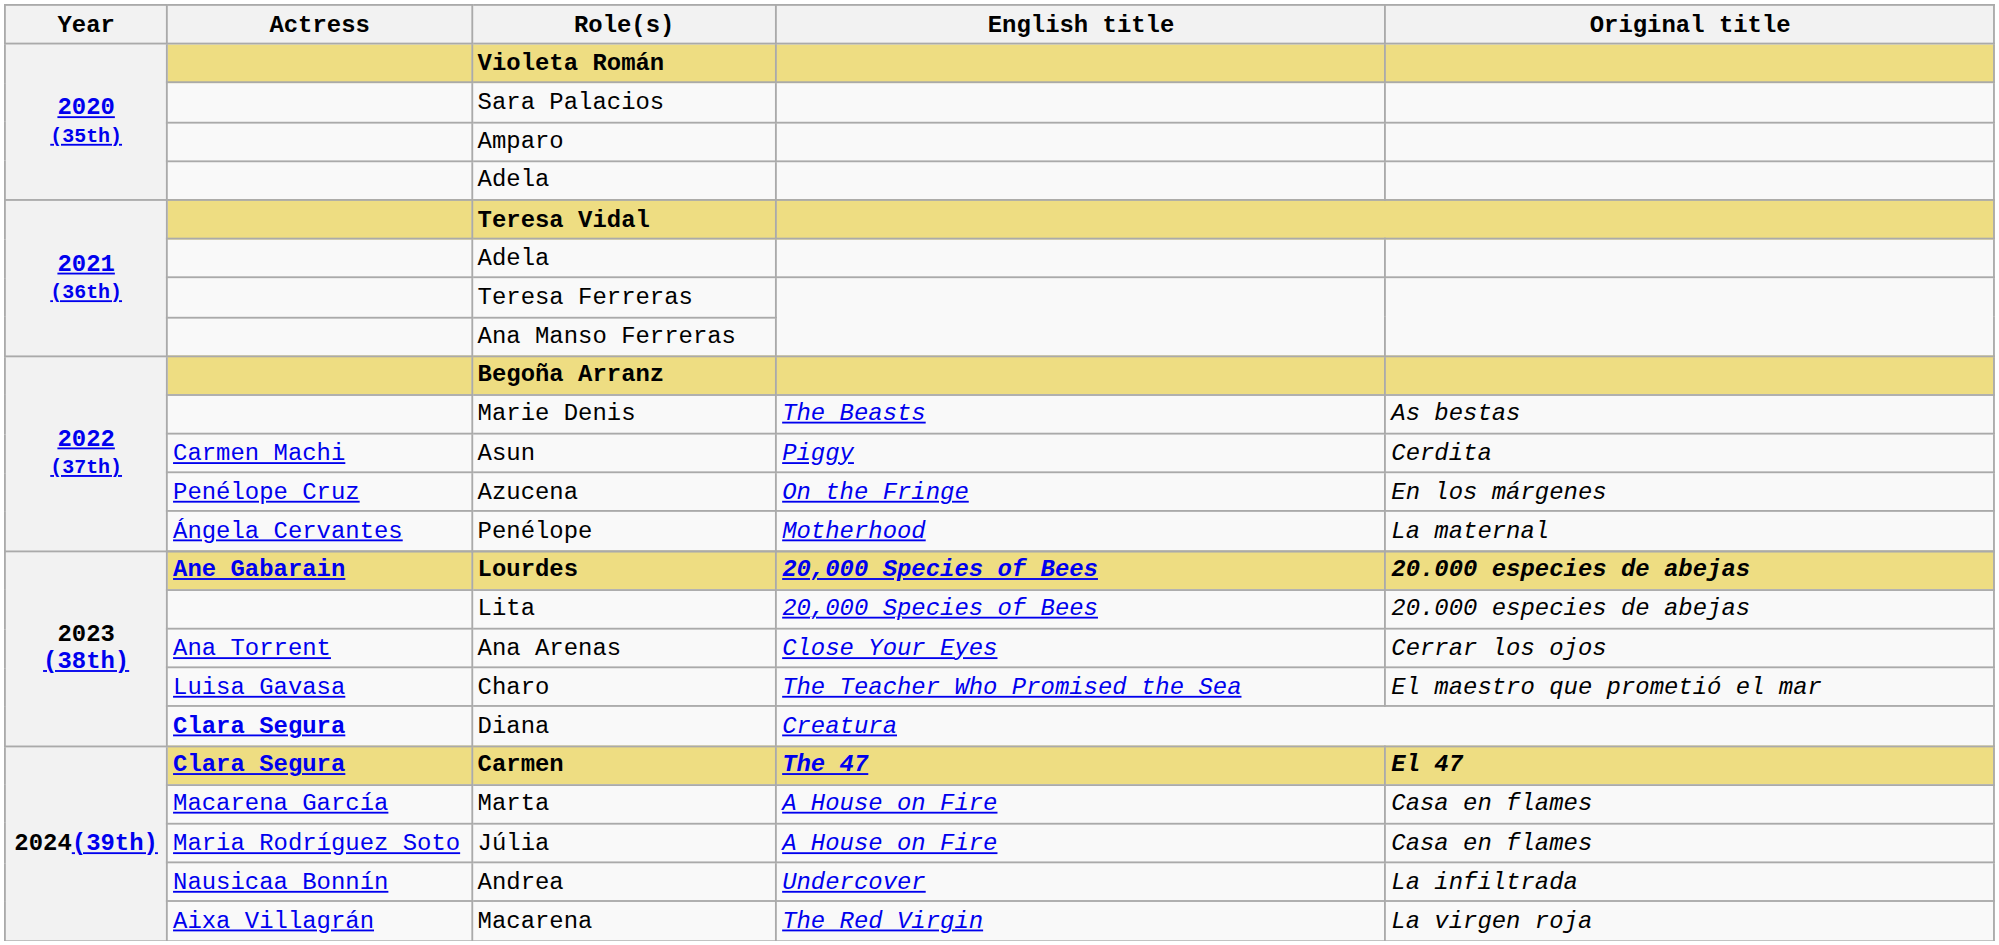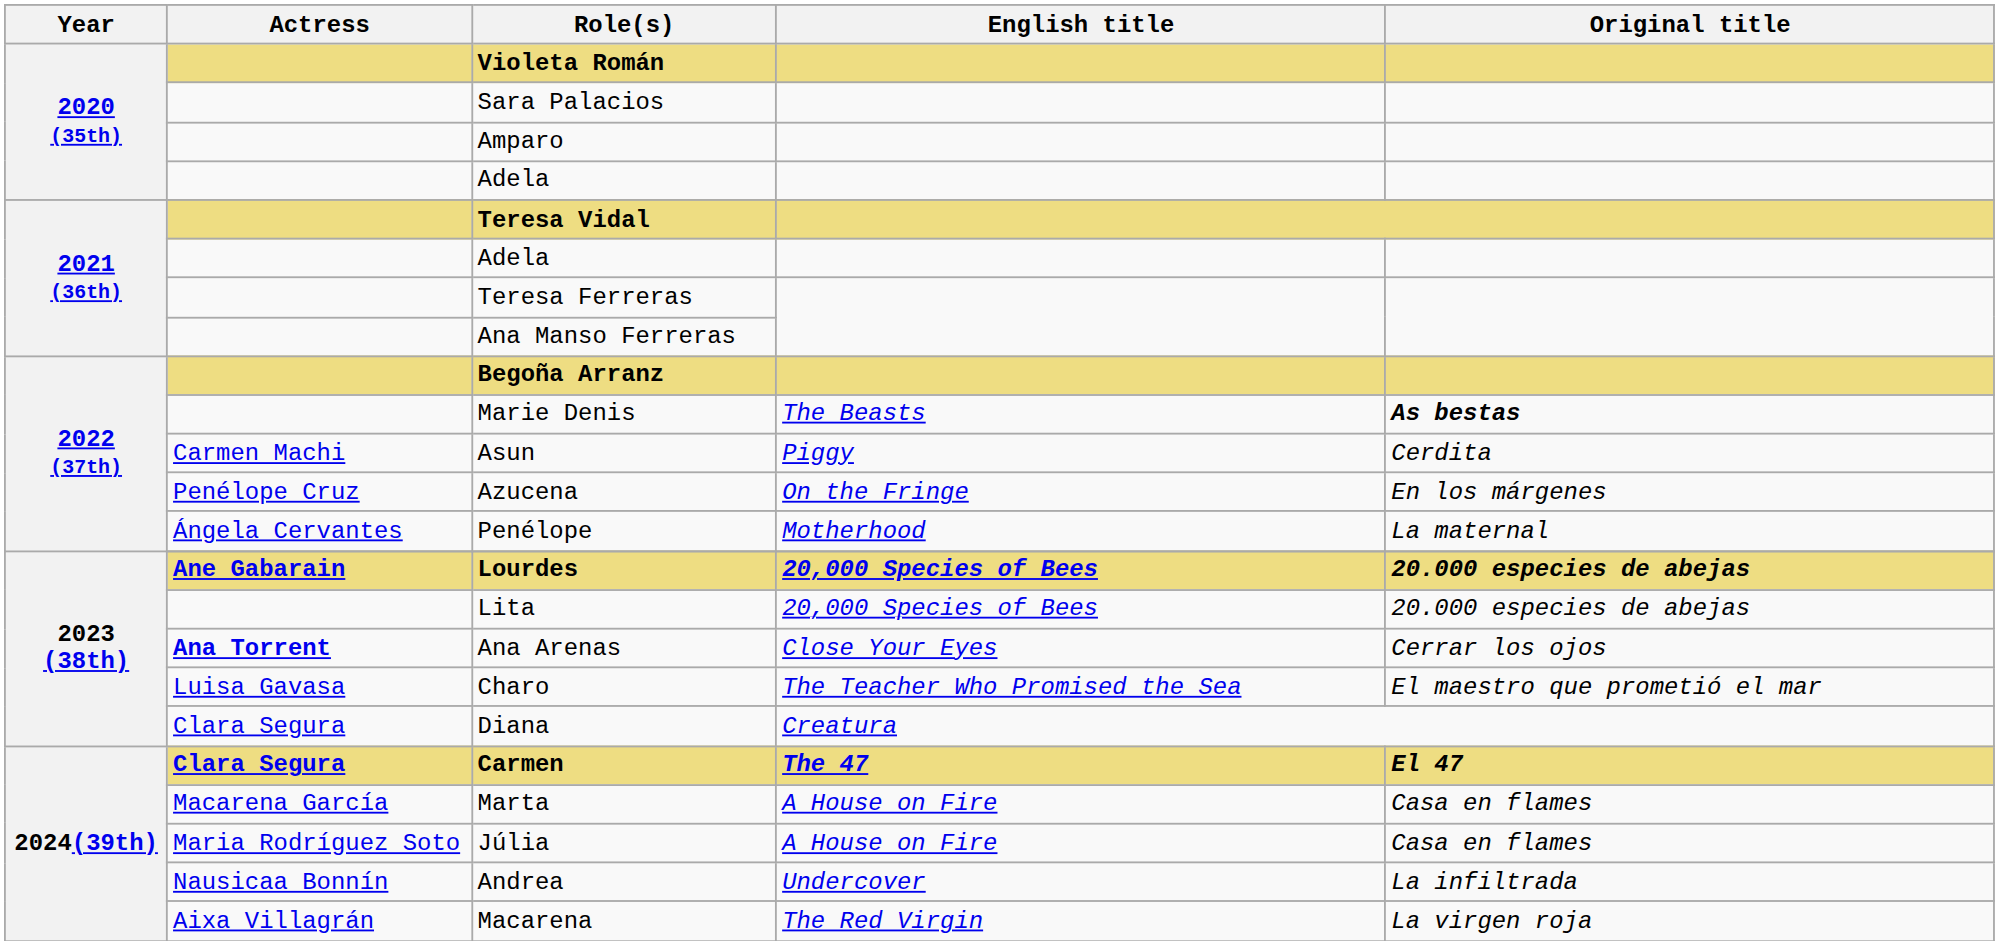Marie Denis | Original title: normal -> bold
Ana Arenas | Actress: normal -> bold
Diana | Actress: bold -> normal
